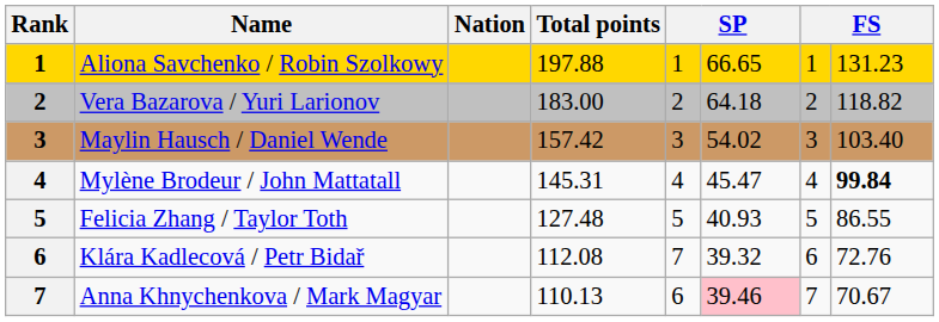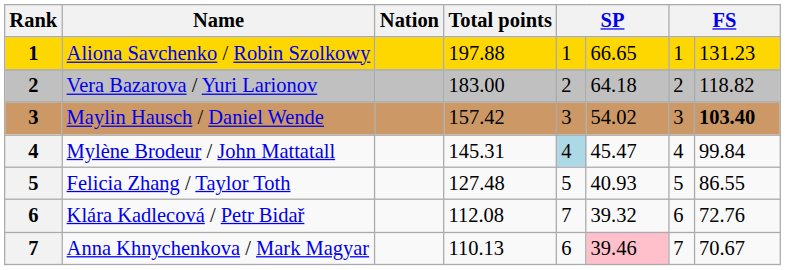Maylin Hausch / Daniel Wende | column 8: normal -> bold
Mylène Brodeur / John Mattatall | column 5: no background -> lightblue background
Mylène Brodeur / John Mattatall | column 8: bold -> normal
